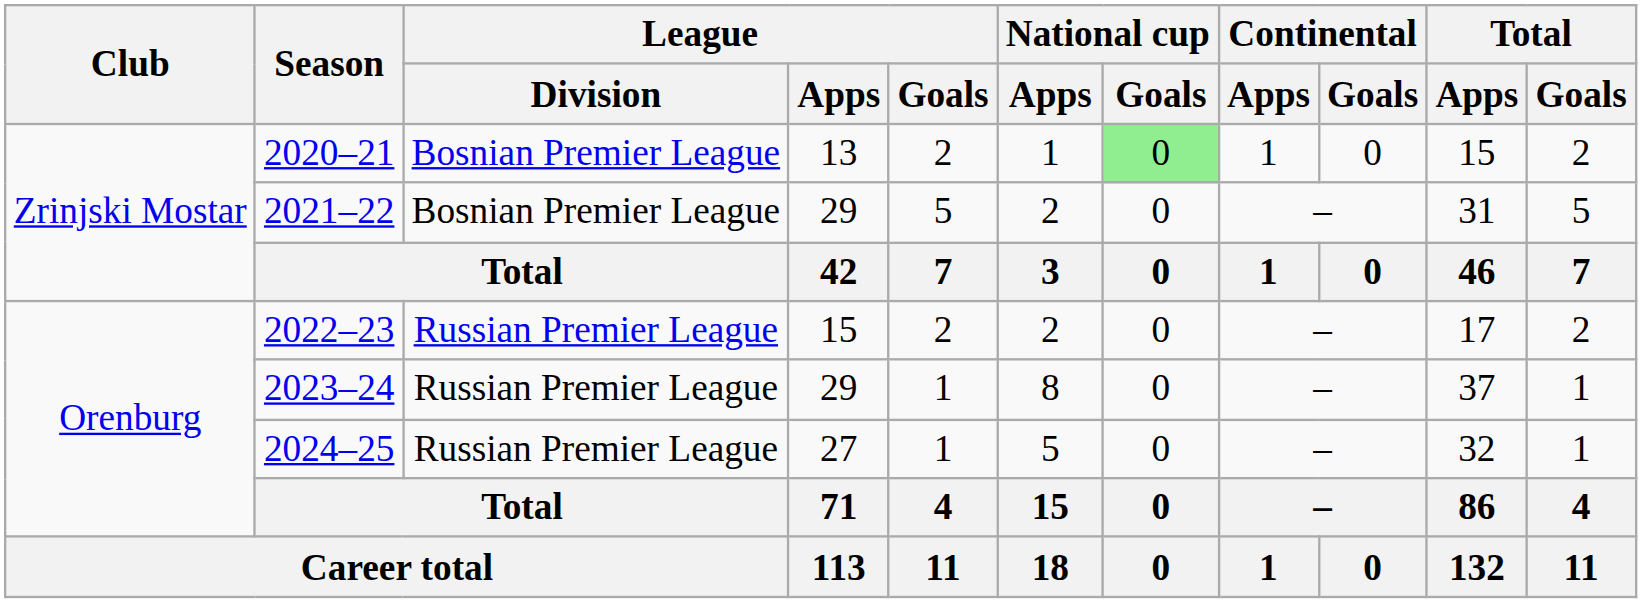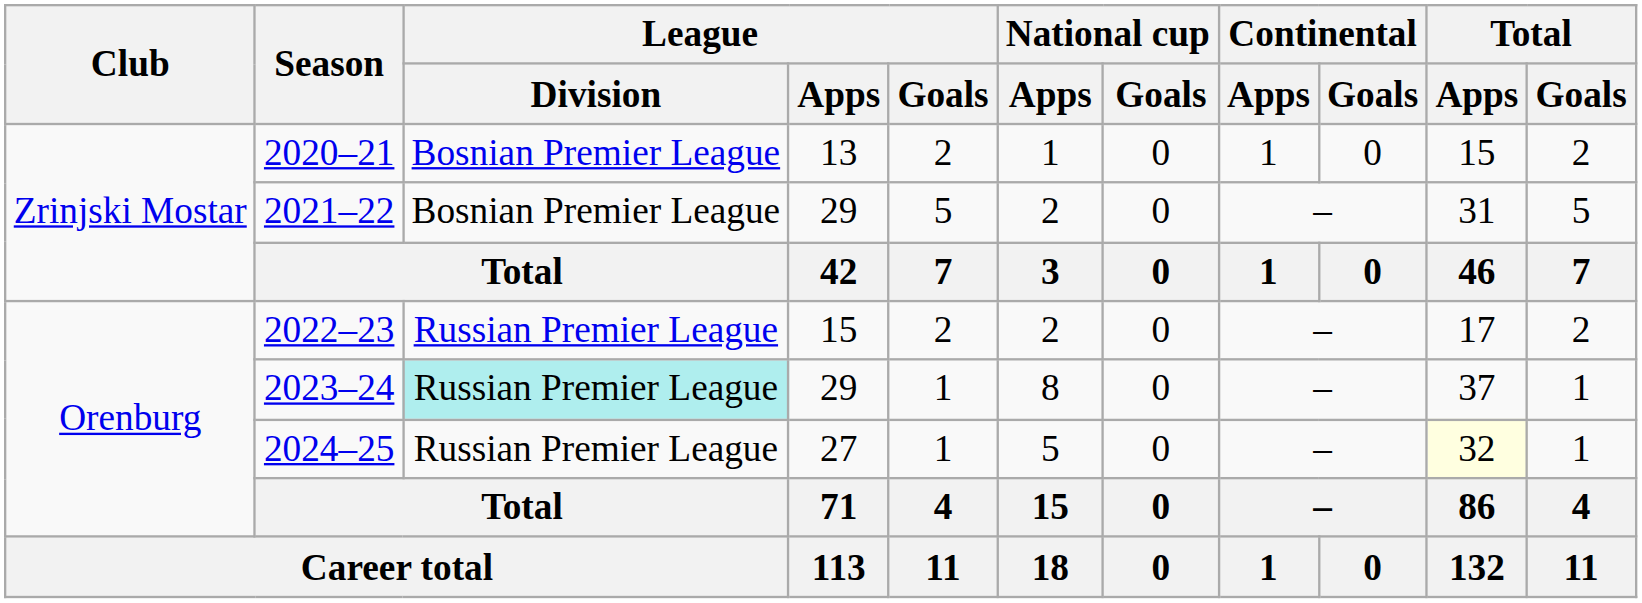2020–21 | National cup / Goals: lightgreen background -> no background
2023–24 | League / Division: no background -> paleturquoise background
2024–25 | Total / Apps: no background -> lightyellow background
